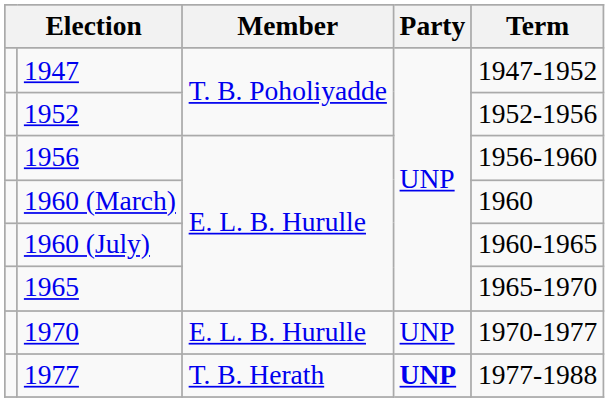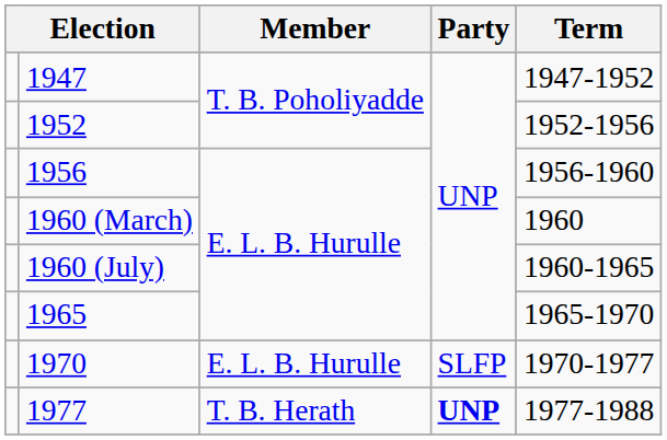1970 | Party: UNP -> SLFP
